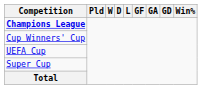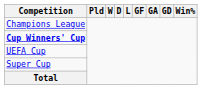Champions League | Competition: bold -> normal
Cup Winners' Cup | Competition: normal -> bold
